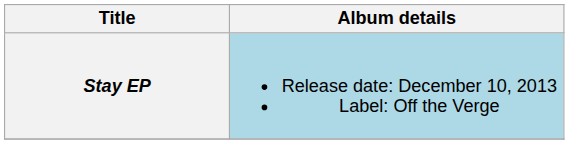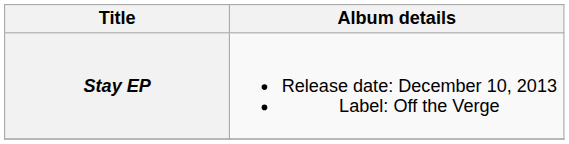Stay EP | Album details: lightblue background -> no background
